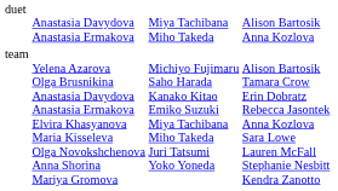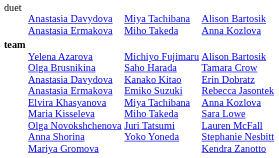team | column 1: normal -> bold
